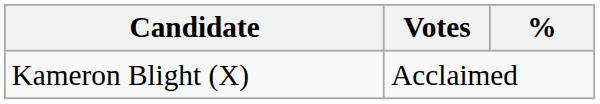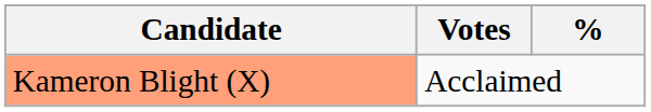Kameron Blight (X) | Candidate: no background -> lightsalmon background
